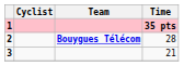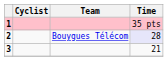1 | Time: bold -> normal
2 | Team: bold -> normal
2 | Time: no background -> lavender background
